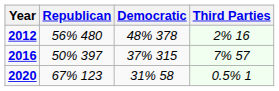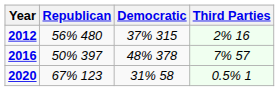2012 | Democratic: 48% 378 -> 37% 315
2016 | Democratic: 37% 315 -> 48% 378
